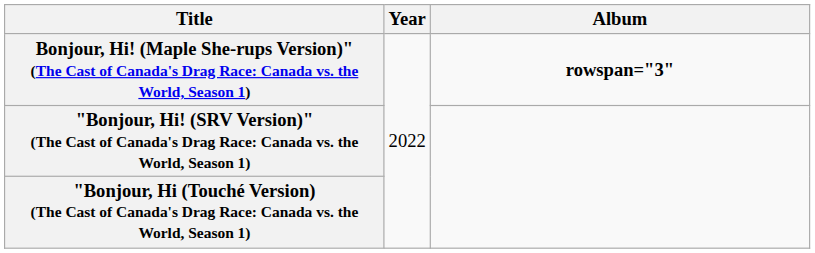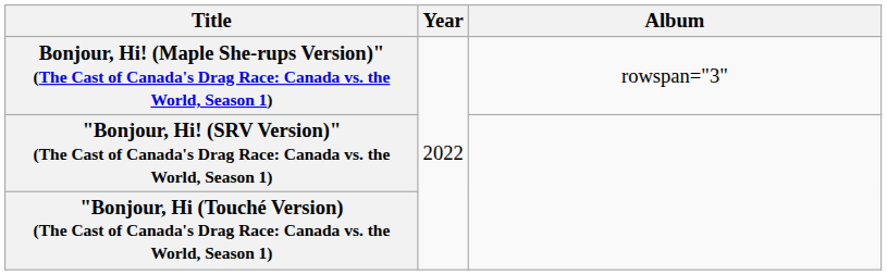row 2 | Album: bold -> normal
